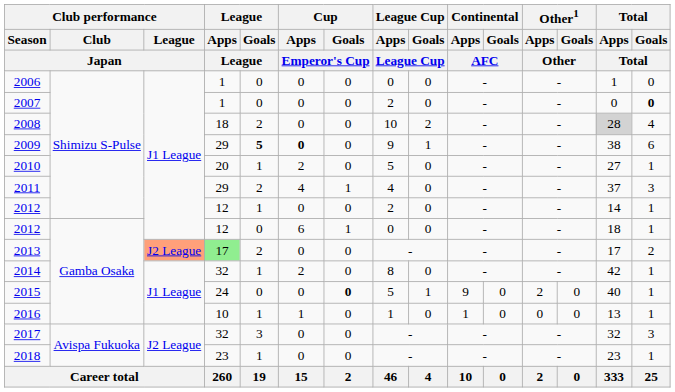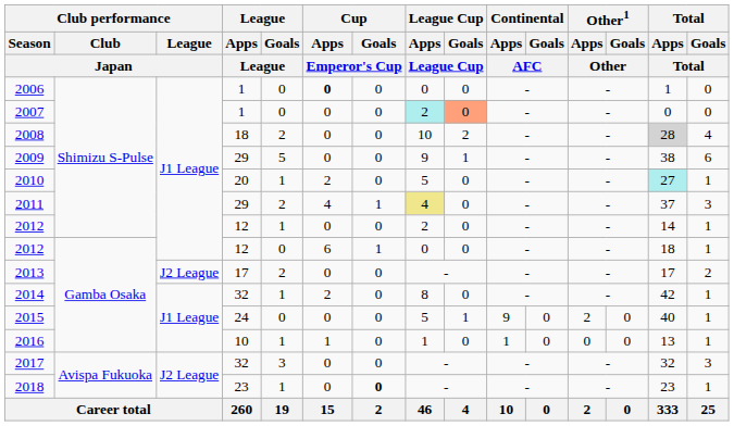2006 | Cup / Apps / Emperor's Cup: normal -> bold
2007 | League Cup / Apps / League Cup: no background -> paleturquoise background
2007 | League Cup / Goals / League Cup: no background -> lightsalmon background
2007 | Total / Goals / Total: bold -> normal
2009 | League / Goals / League: bold -> normal
2009 | Cup / Apps / Emperor's Cup: bold -> normal
2010 | Total / Apps / Total: no background -> paleturquoise background
2011 | League Cup / Apps / League Cup: no background -> khaki background
2013 | Club performance / League / Japan: lightsalmon background -> no background
2013 | League / Apps / League: lightgreen background -> no background
2015 | Cup / Goals / Emperor's Cup: bold -> normal
2018 | Cup / Goals / Emperor's Cup: normal -> bold
